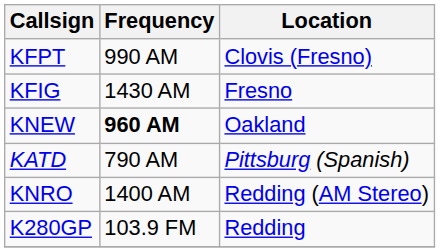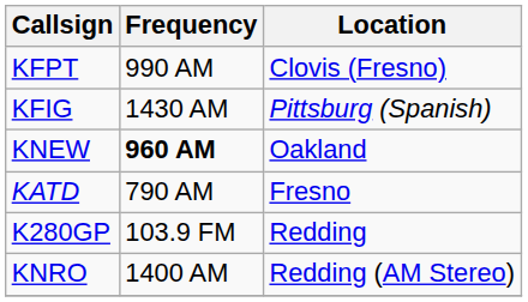KFIG | Location: Fresno -> Pittsburg (Spanish)
KATD | Location: Pittsburg (Spanish) -> Fresno
rows swapped: KNRO <-> K280GP
